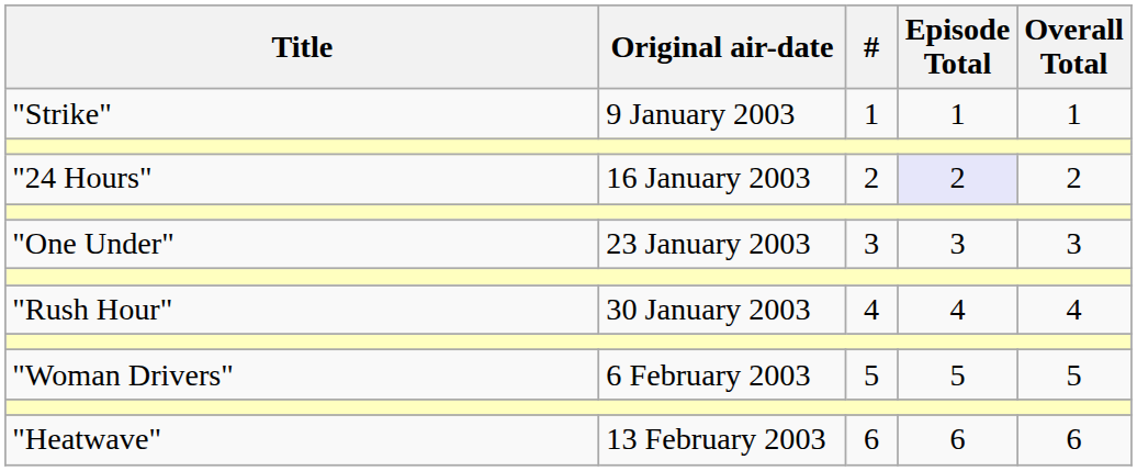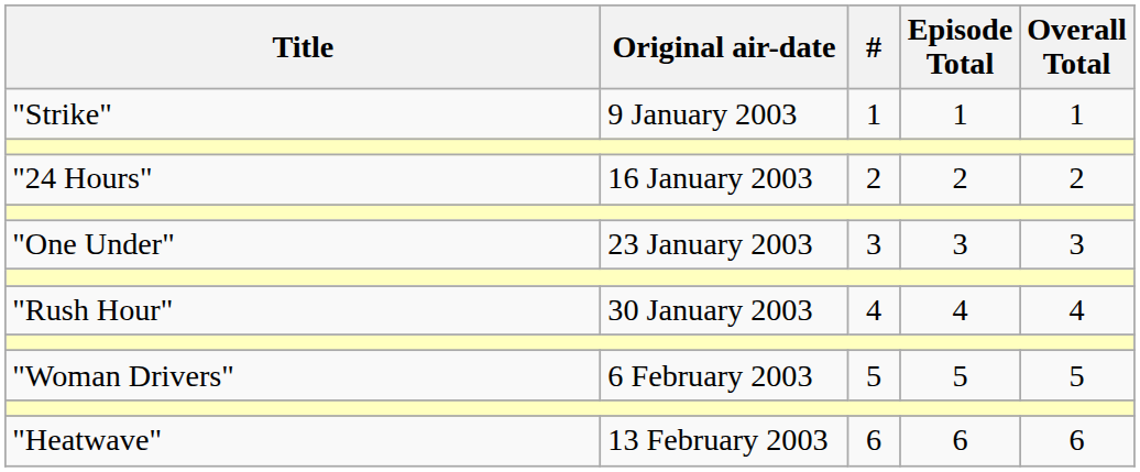"24 Hours" | Episode Total: lavender background -> no background
